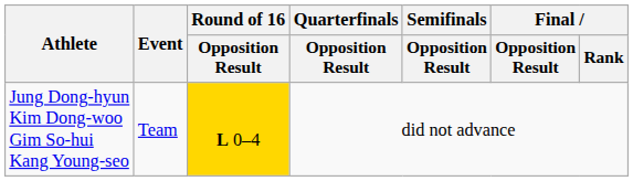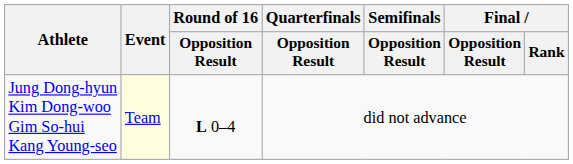Jung Dong-hyun Kim Dong-woo Gim So-hui Kang Young-seo | Event: no background -> lightyellow background
Jung Dong-hyun Kim Dong-woo Gim So-hui Kang Young-seo | Round of 16 / Opposition Result: gold background -> no background
